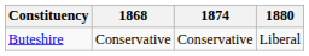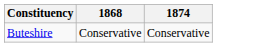- column: 1880 | Liberal
